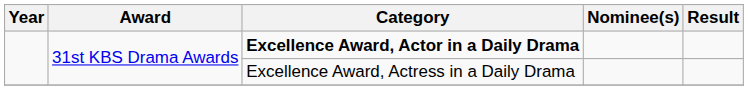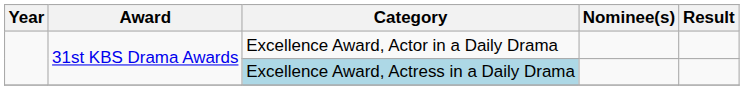Excellence Award, Actor in a Daily Drama | Category: bold -> normal
Excellence Award, Actress in a Daily Drama | Category: no background -> lightblue background
